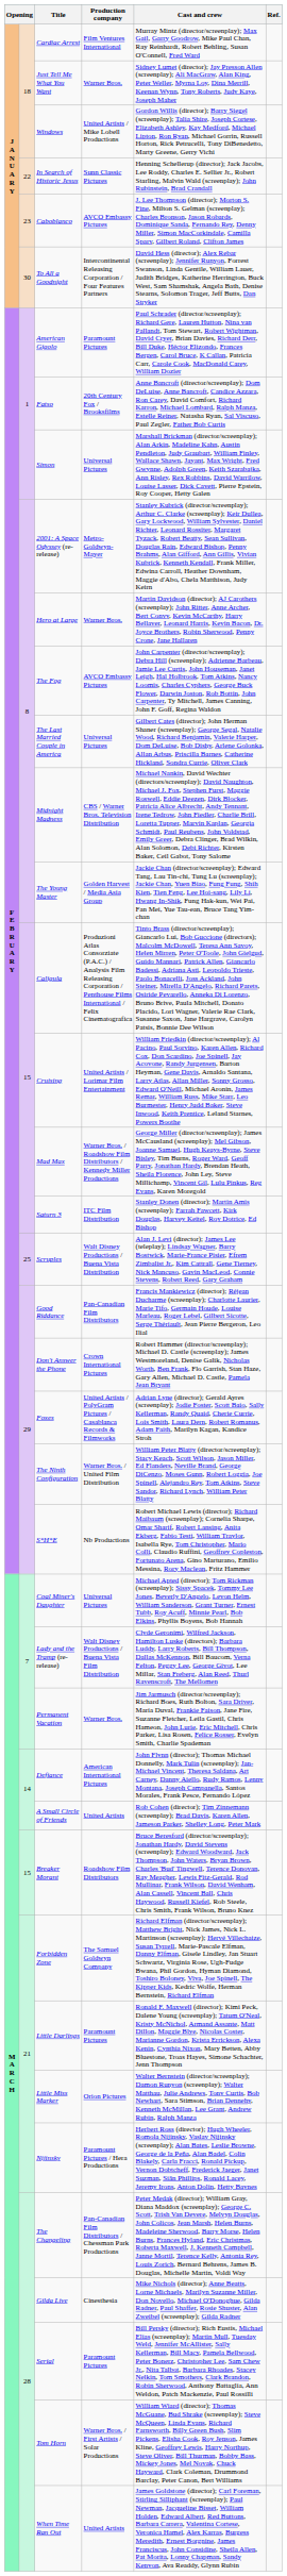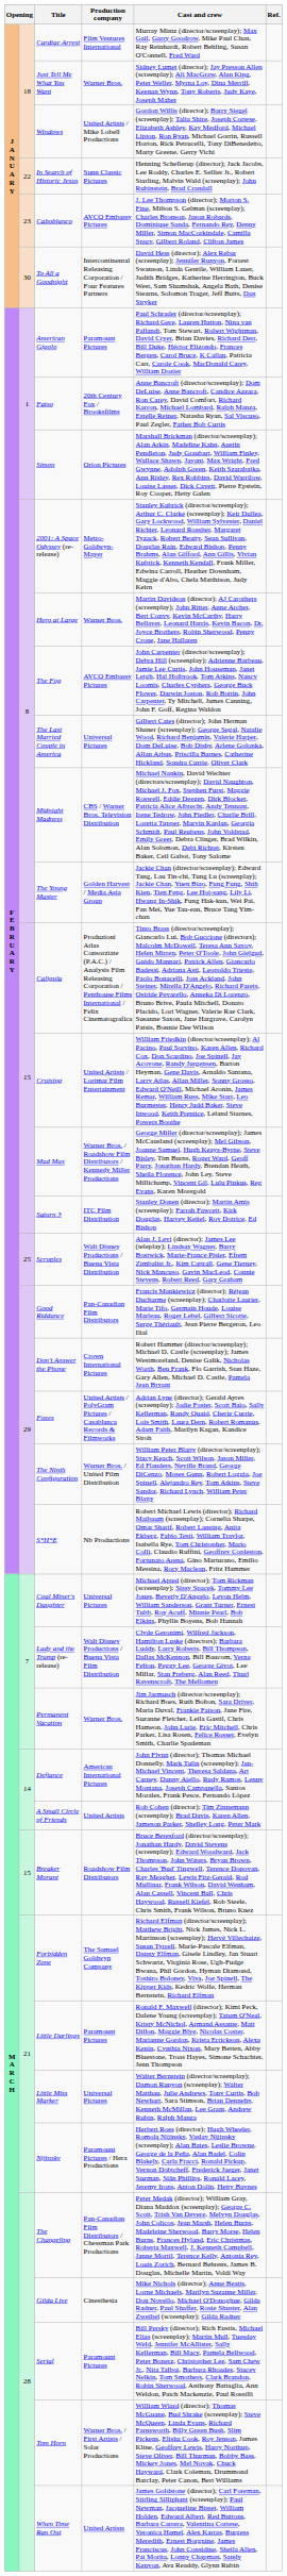Simon | Production company: Universal Pictures -> Orion Pictures
Little Miss Marker | Production company: Orion Pictures -> Universal Pictures
